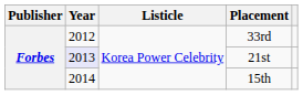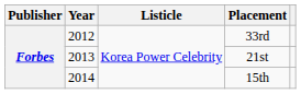21st | Year: lavender background -> no background
